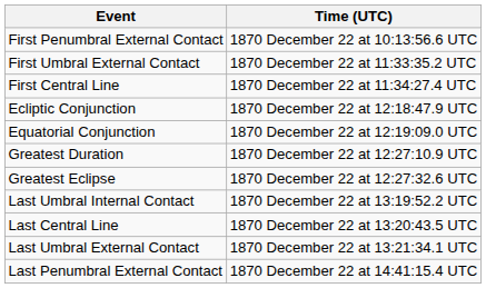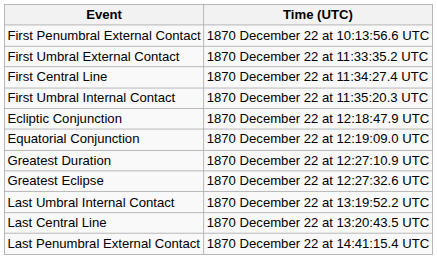+ row: First Umbral Internal Contact | 1870 December 22 at 11:35:20.3 UTC
- row: Last Umbral External Contact | 1870 December 22 at 13:21:34.1 UTC
